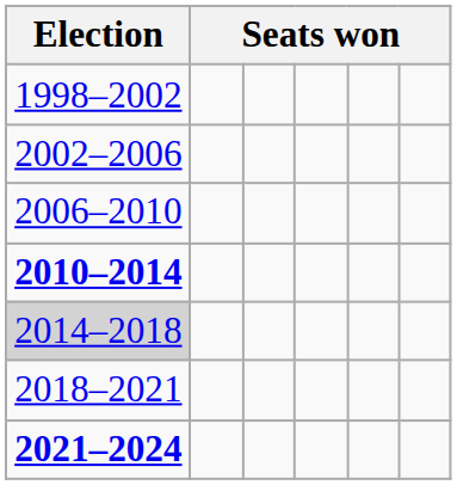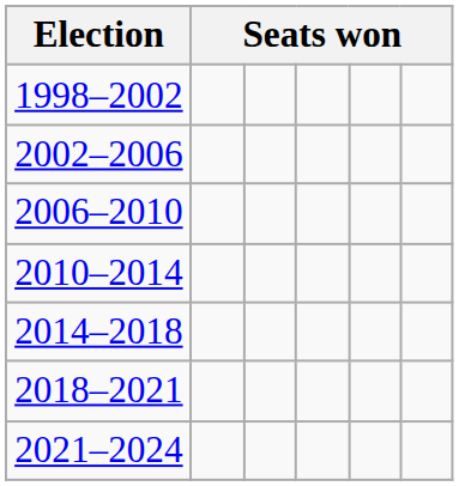2010–2014 | Election: bold -> normal
2014–2018 | Election: lightgrey background -> no background
2021–2024 | Election: bold -> normal
